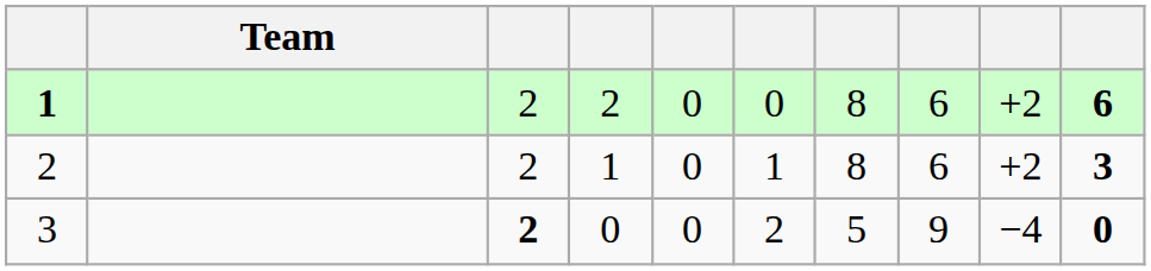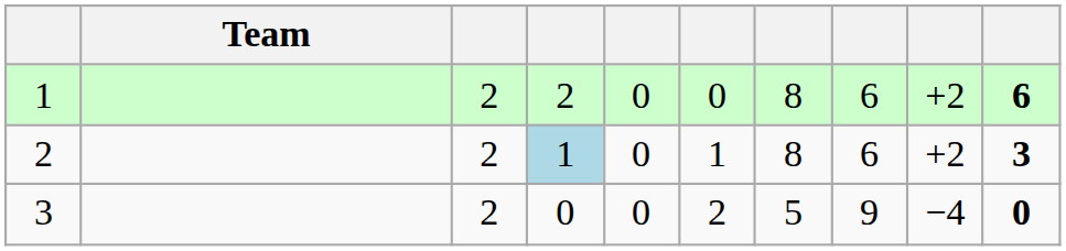row 2 | column 1: bold -> normal
row 3 | column 4: no background -> lightblue background
row 4 | column 3: bold -> normal
